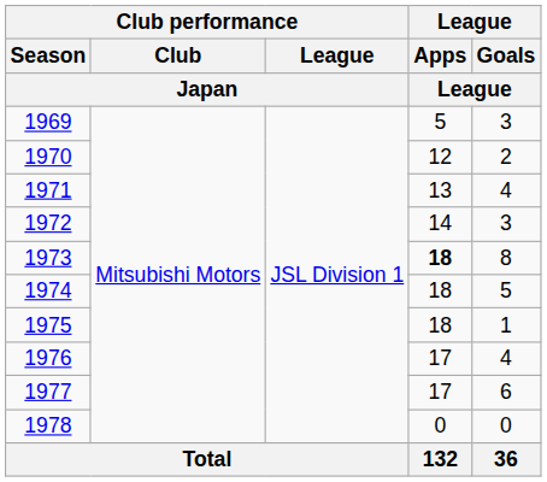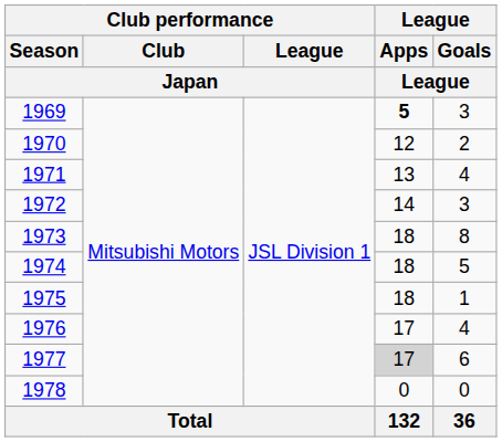1969 | League / Apps / League: normal -> bold
1973 | League / Apps / League: bold -> normal
1977 | League / Apps / League: no background -> lightgrey background
